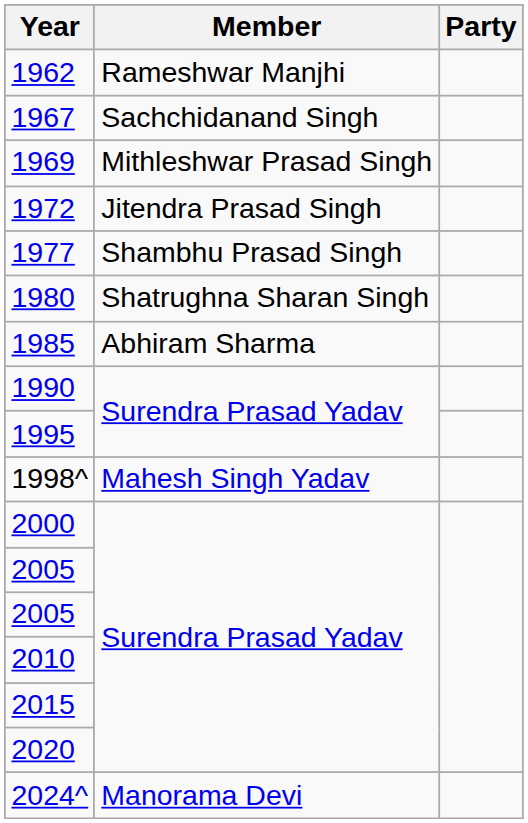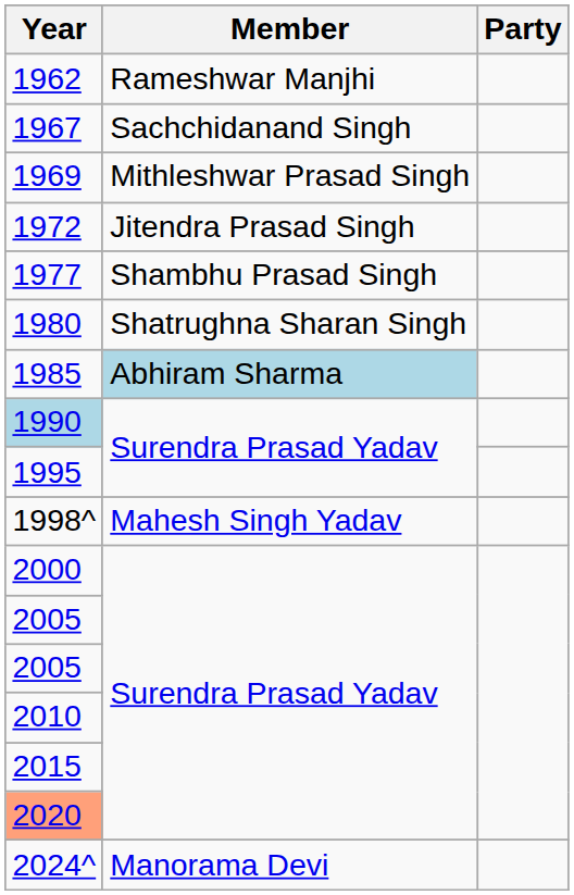1985 | Member: no background -> lightblue background
1990 | Year: no background -> lightblue background
2020 | Year: no background -> lightsalmon background
